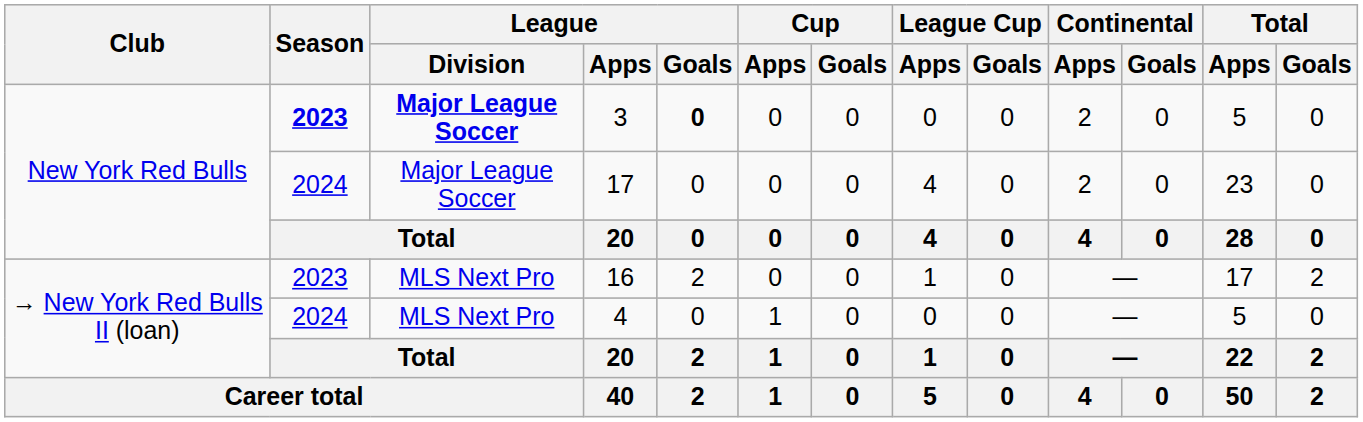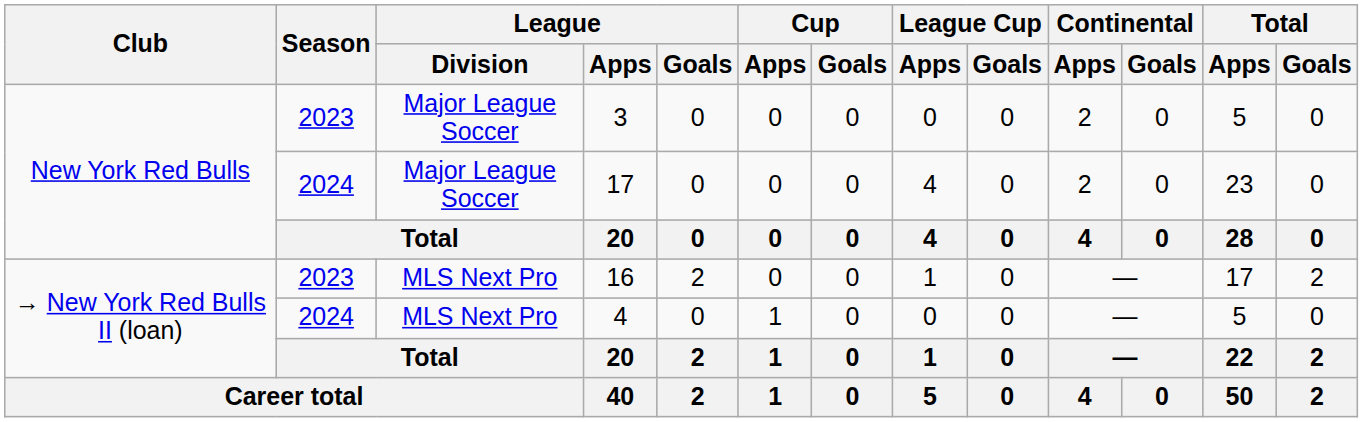3 | Season: bold -> normal
3 | League / Division: bold -> normal
3 | League / Goals: bold -> normal
